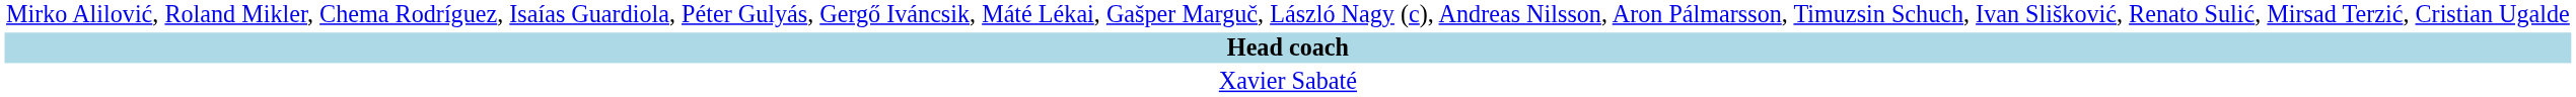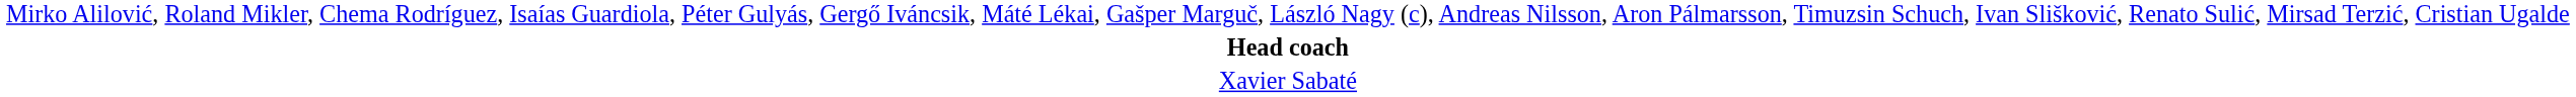row 2 | column 1: lightblue background -> no background
